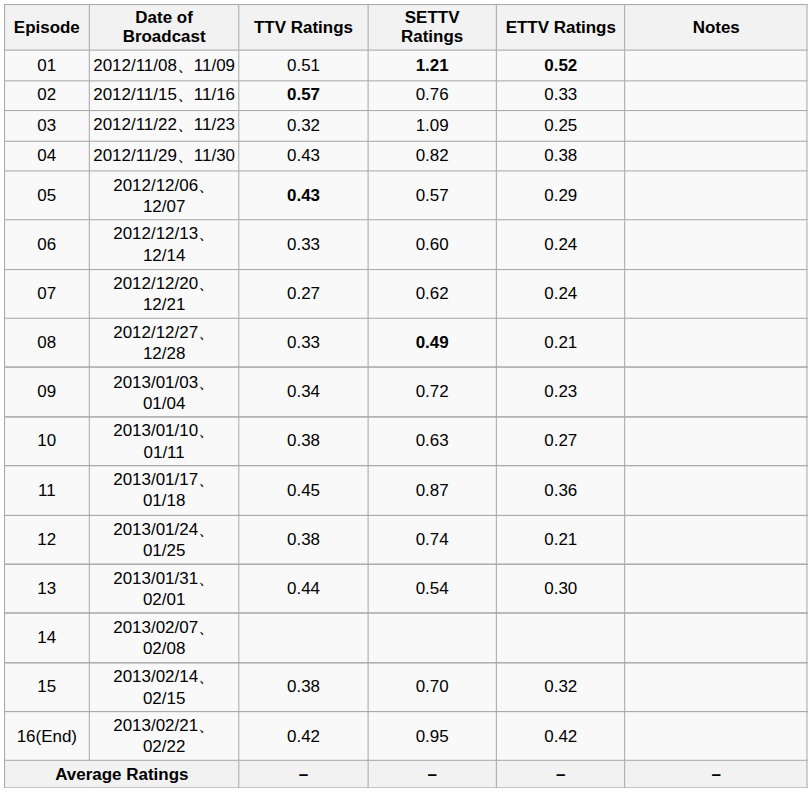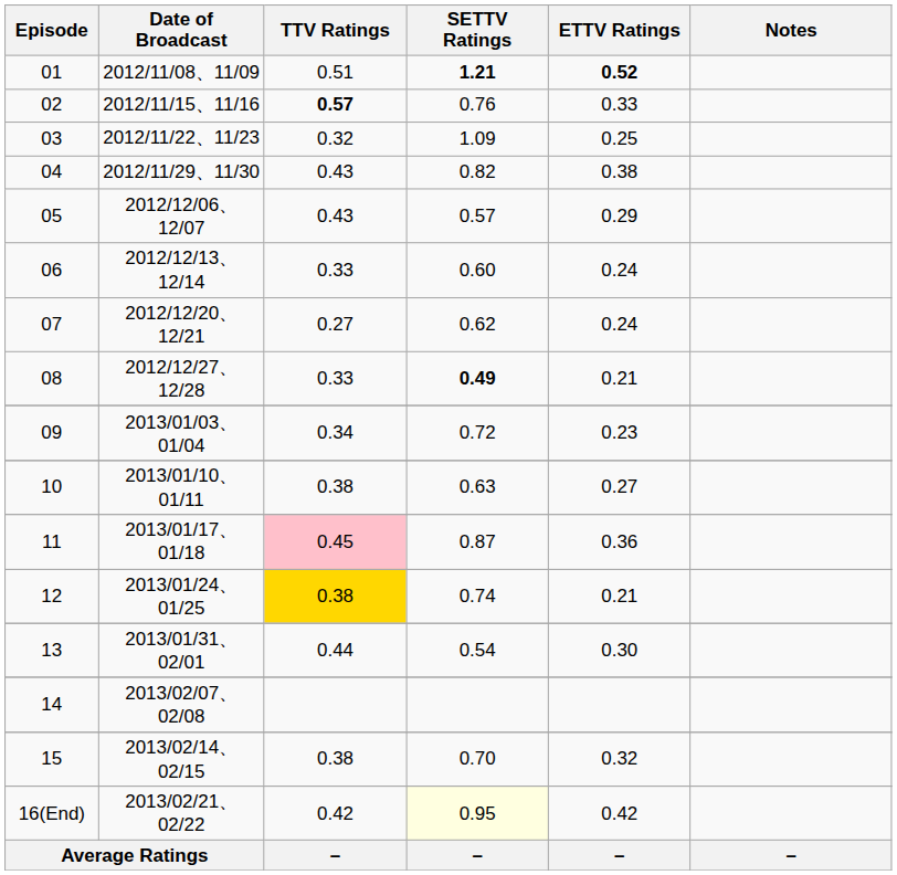05 | TTV Ratings: bold -> normal
11 | TTV Ratings: no background -> pink background
12 | TTV Ratings: no background -> gold background
16(End) | SETTV Ratings: no background -> lightyellow background
